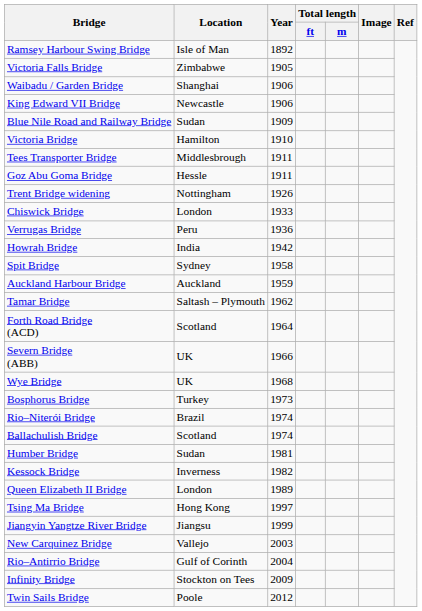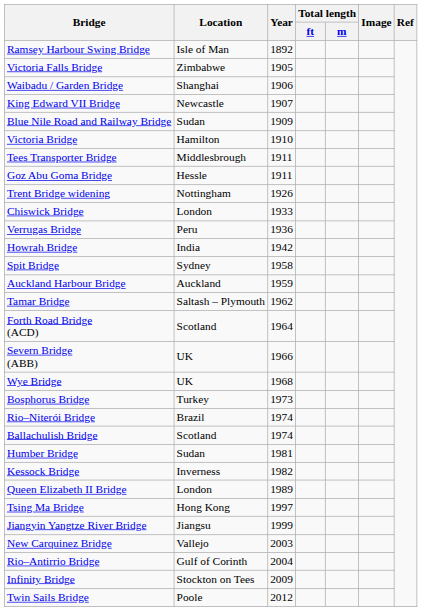King Edward VII Bridge | Year: 1906 -> 1907
